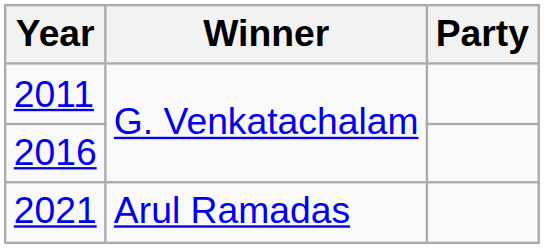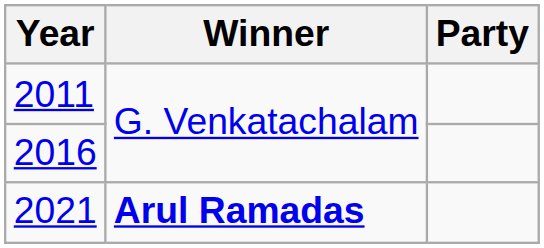2021 | Winner: normal -> bold
